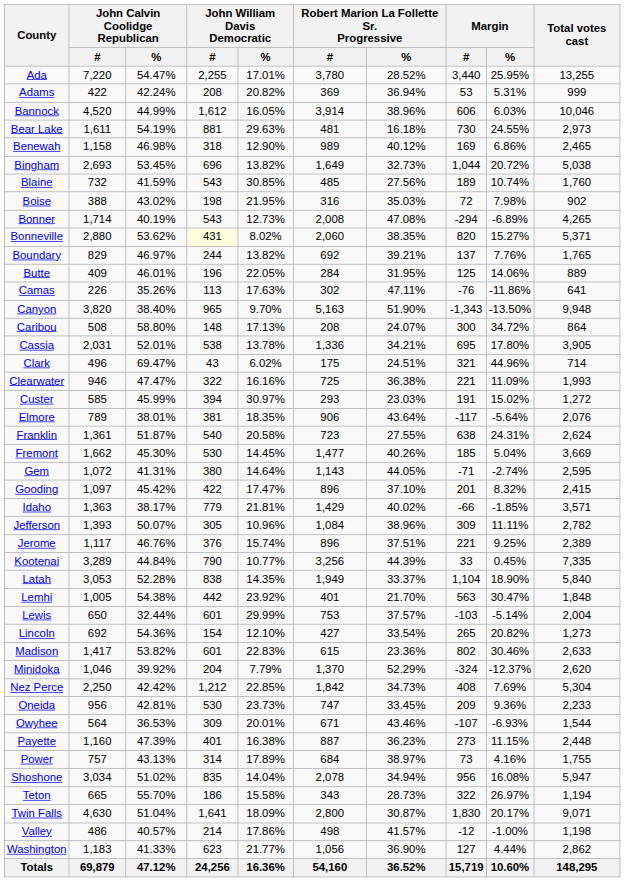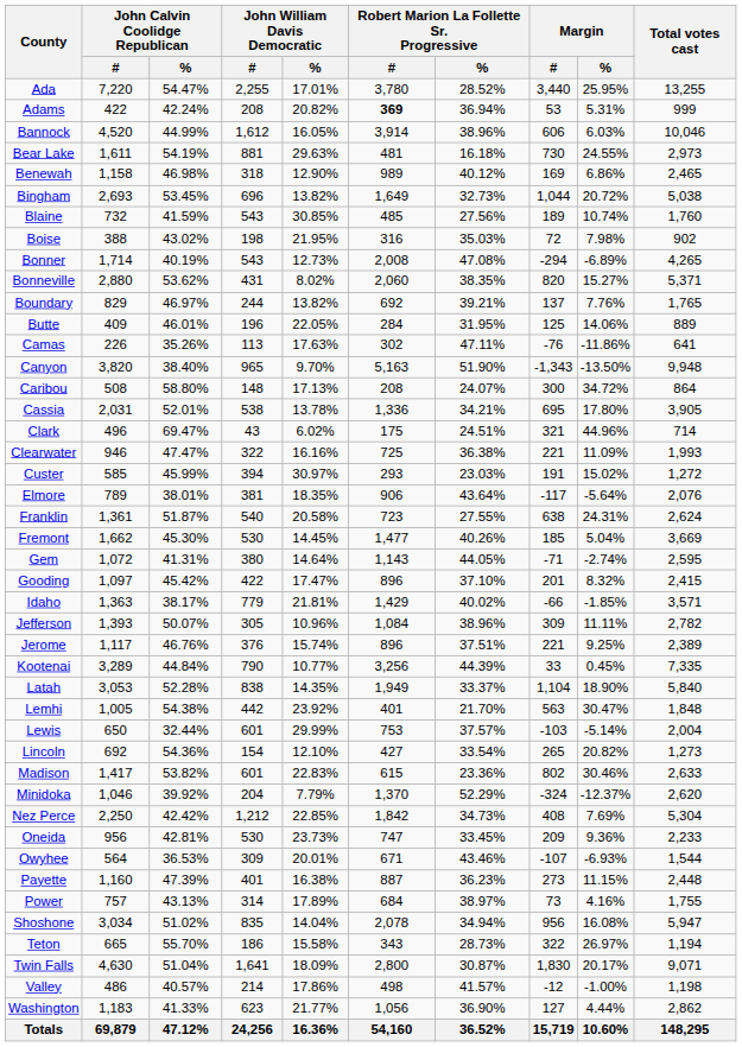Adams | Robert Marion La Follette Sr. Progressive / #: normal -> bold
Bonneville | John William Davis Democratic / #: lightyellow background -> no background
